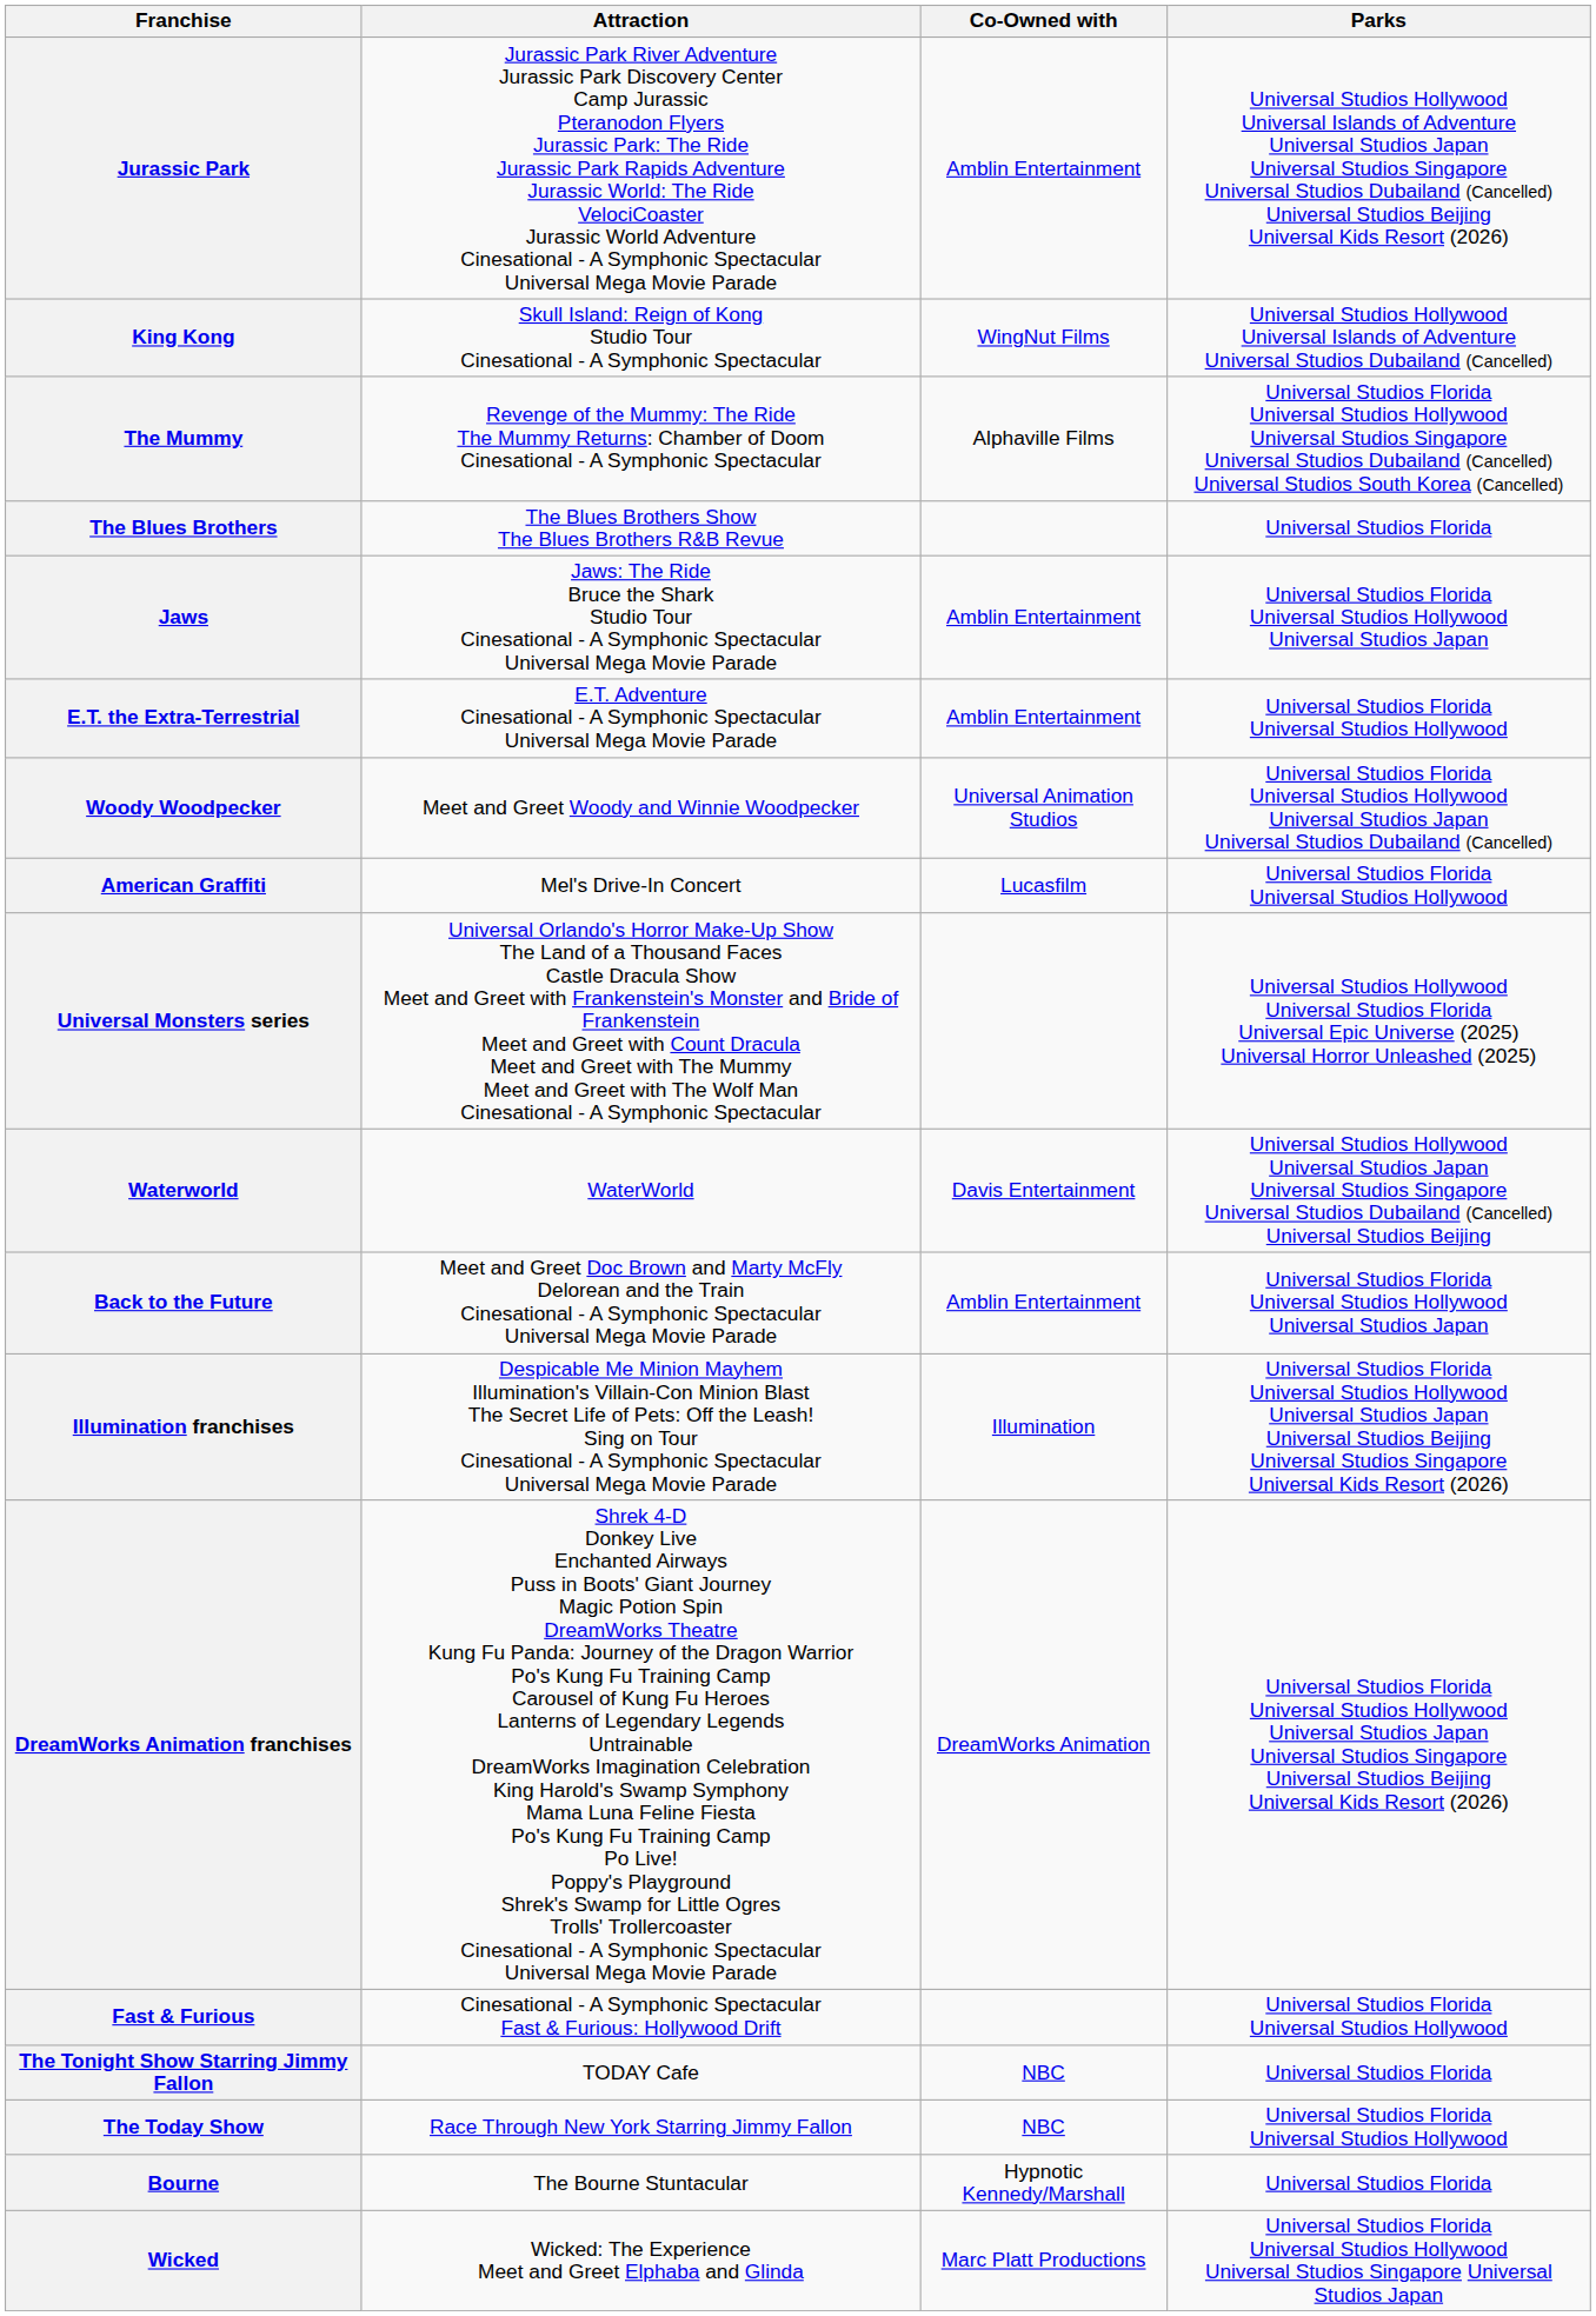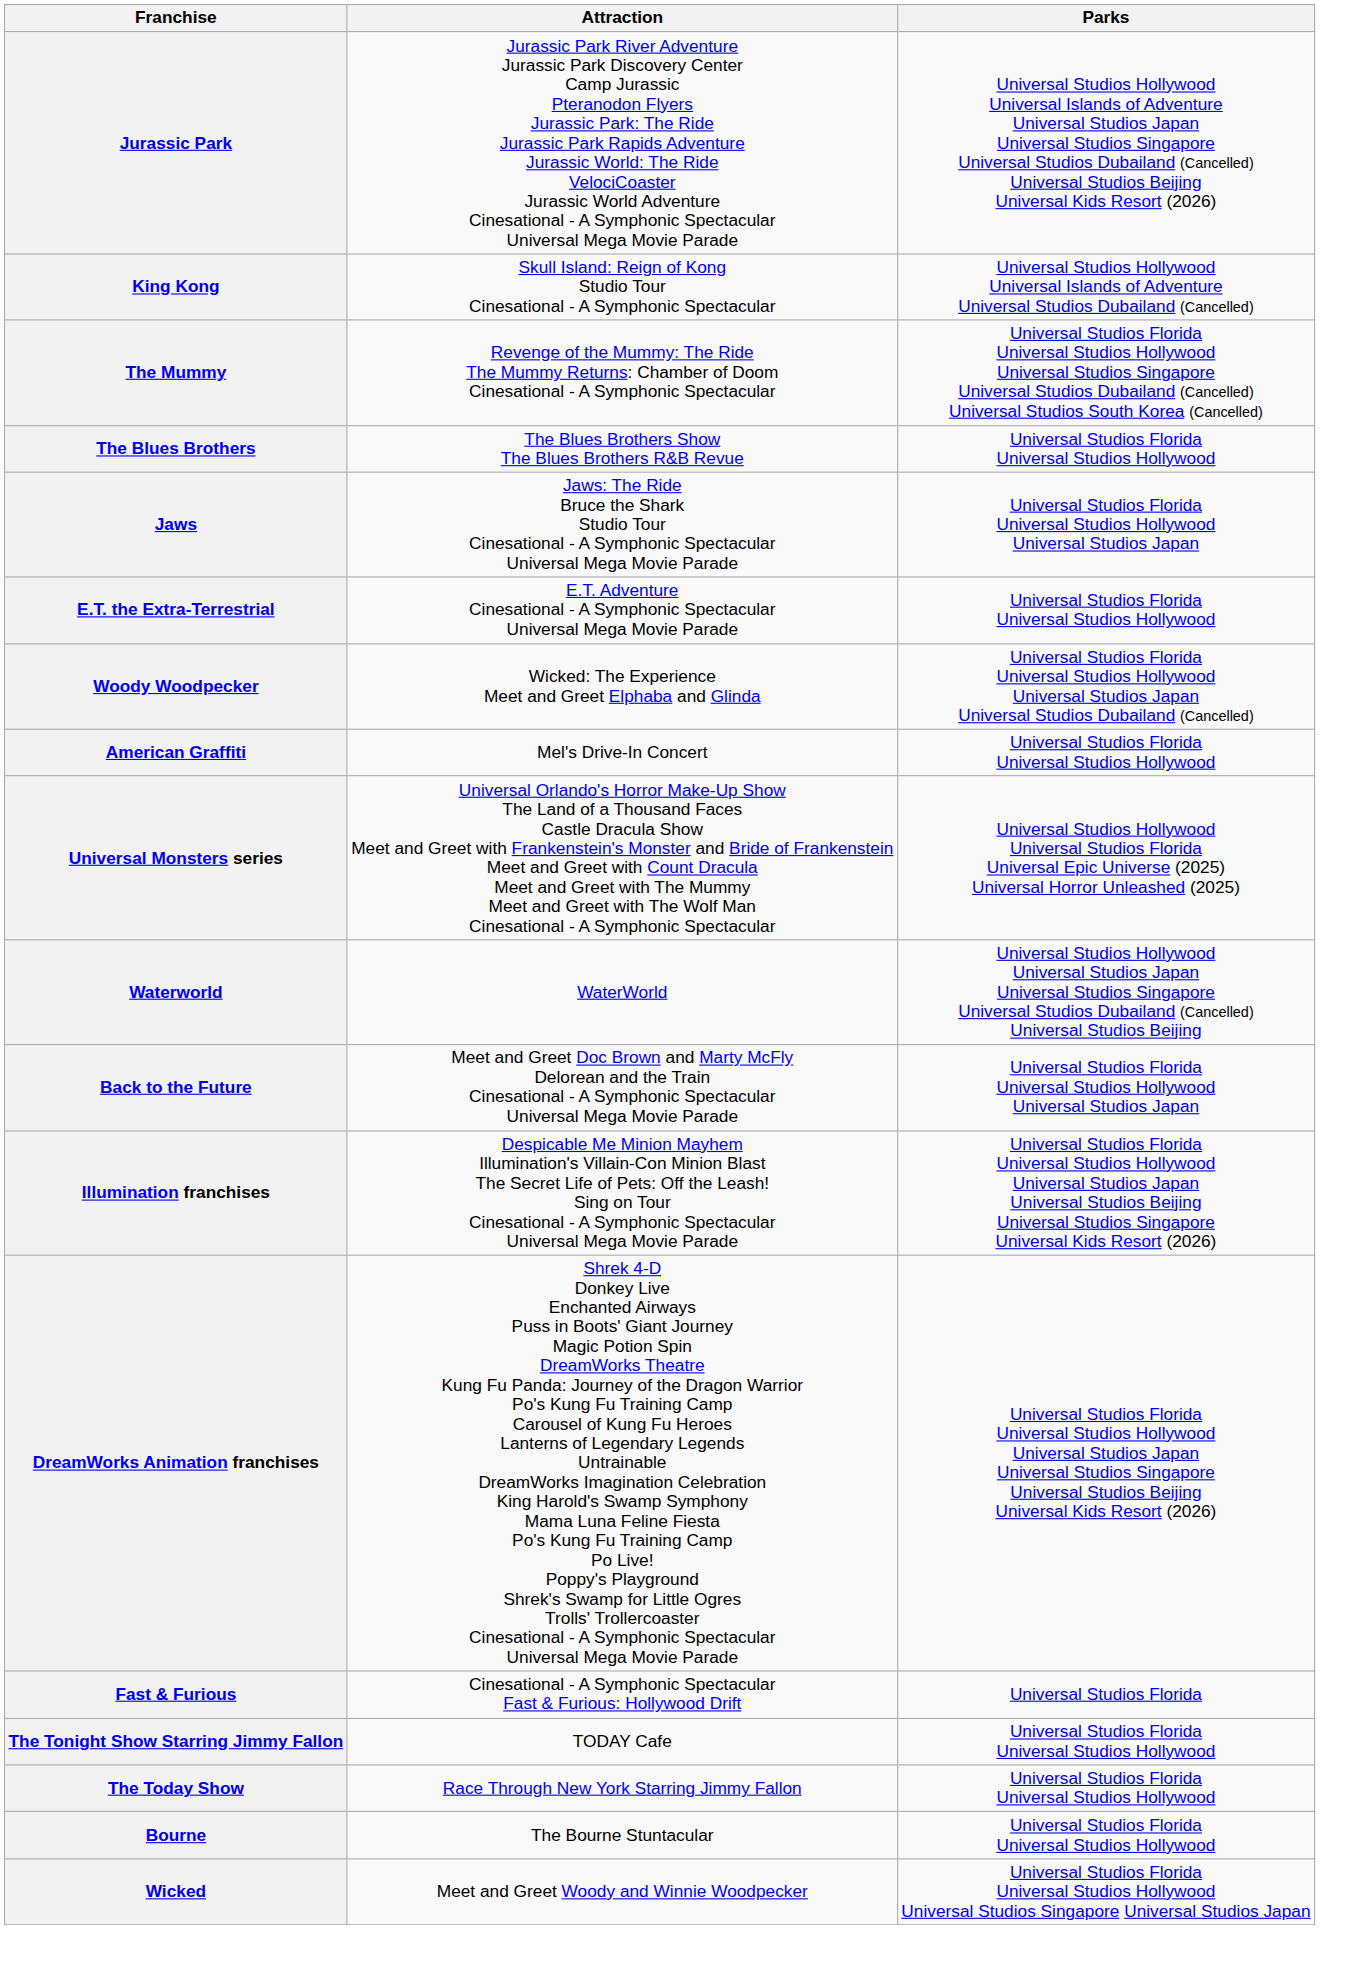- column: Co-Owned with | Amblin Entertainment | WingNut Films | Alphaville Films | Amblin Entertainment | Amblin Entertainment | Universal Animation Studios | Lucasfilm | Davis Entertainment | Amblin Entertainment | Illumination | DreamWorks Animation | NBC | NBC | Hypnotic Kennedy/Marshall | Marc Platt Productions
The Blues Brothers | Parks: Universal Studios Florida -> Universal Studios Florida Universal Studios Hollywood
Woody Woodpecker | Attraction: Meet and Greet Woody and Winnie Woodpecker -> Wicked: The Experience Meet and Greet Elphaba and Glinda
Fast & Furious | Parks: Universal Studios Florida Universal Studios Hollywood -> Universal Studios Florida
The Tonight Show Starring Jimmy Fallon | Parks: Universal Studios Florida -> Universal Studios Florida Universal Studios Hollywood
Bourne | Parks: Universal Studios Florida -> Universal Studios Florida Universal Studios Hollywood
Wicked | Attraction: Wicked: The Experience Meet and Greet Elphaba and Glinda -> Meet and Greet Woody and Winnie Woodpecker
